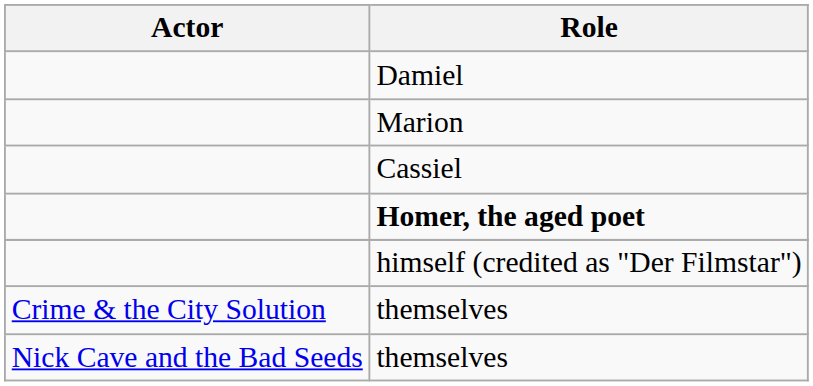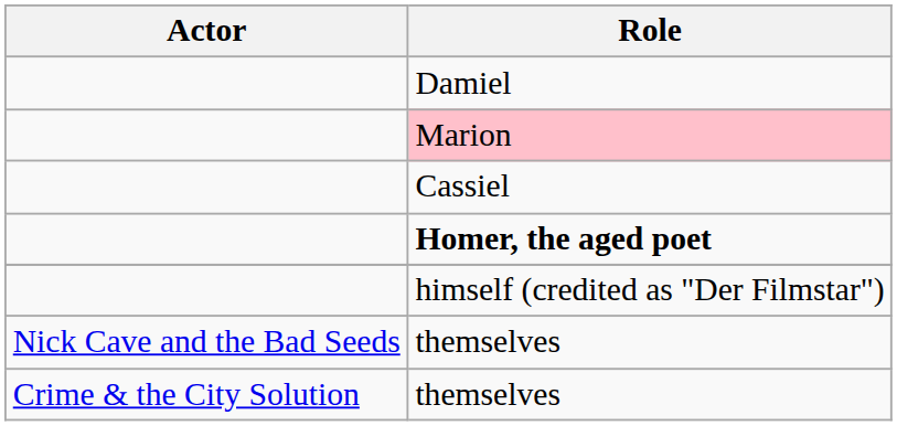row 3 | Role: no background -> pink background
row 7 | Actor: Crime & the City Solution -> Nick Cave and the Bad Seeds
row 8 | Actor: Nick Cave and the Bad Seeds -> Crime & the City Solution
